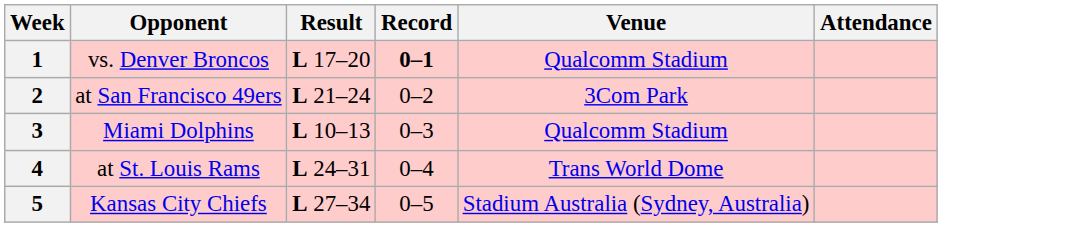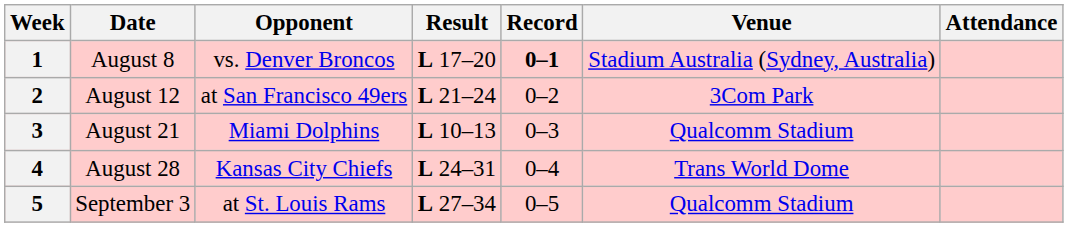+ column: Date | August 8 | August 12 | August 21 | August 28 | September 3
1 | Venue: Qualcomm Stadium -> Stadium Australia (Sydney, Australia)
4 | Opponent: at St. Louis Rams -> Kansas City Chiefs
5 | Opponent: Kansas City Chiefs -> at St. Louis Rams
5 | Venue: Stadium Australia (Sydney, Australia) -> Qualcomm Stadium
